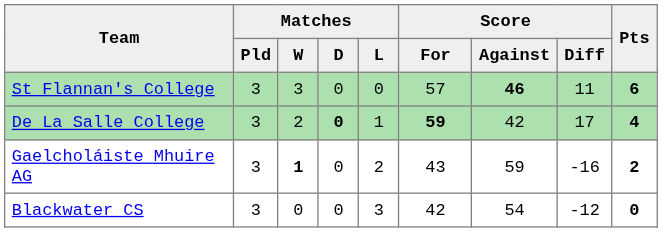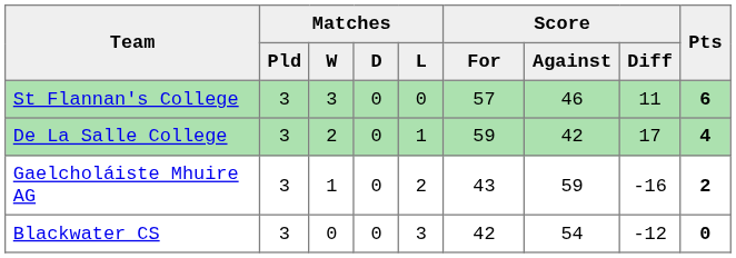St Flannan's College | Score / Against: bold -> normal
De La Salle College | Matches / D: bold -> normal
De La Salle College | Score / For: bold -> normal
Gaelcholáiste Mhuire AG | Matches / W: bold -> normal
